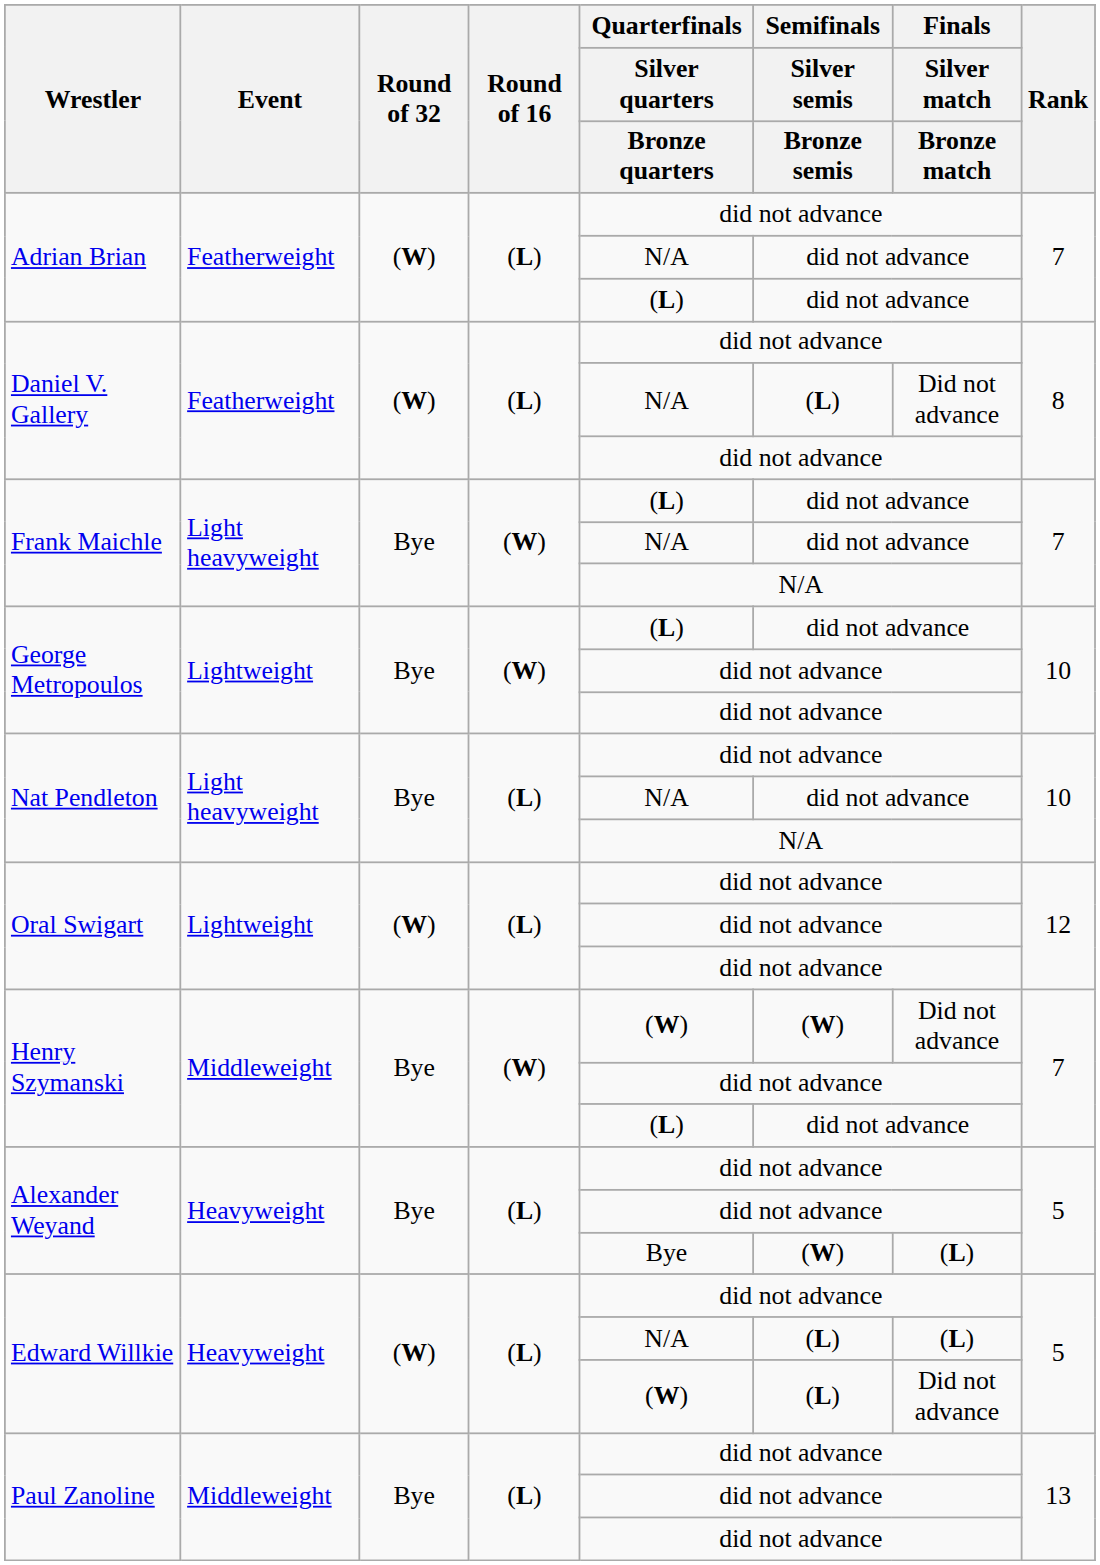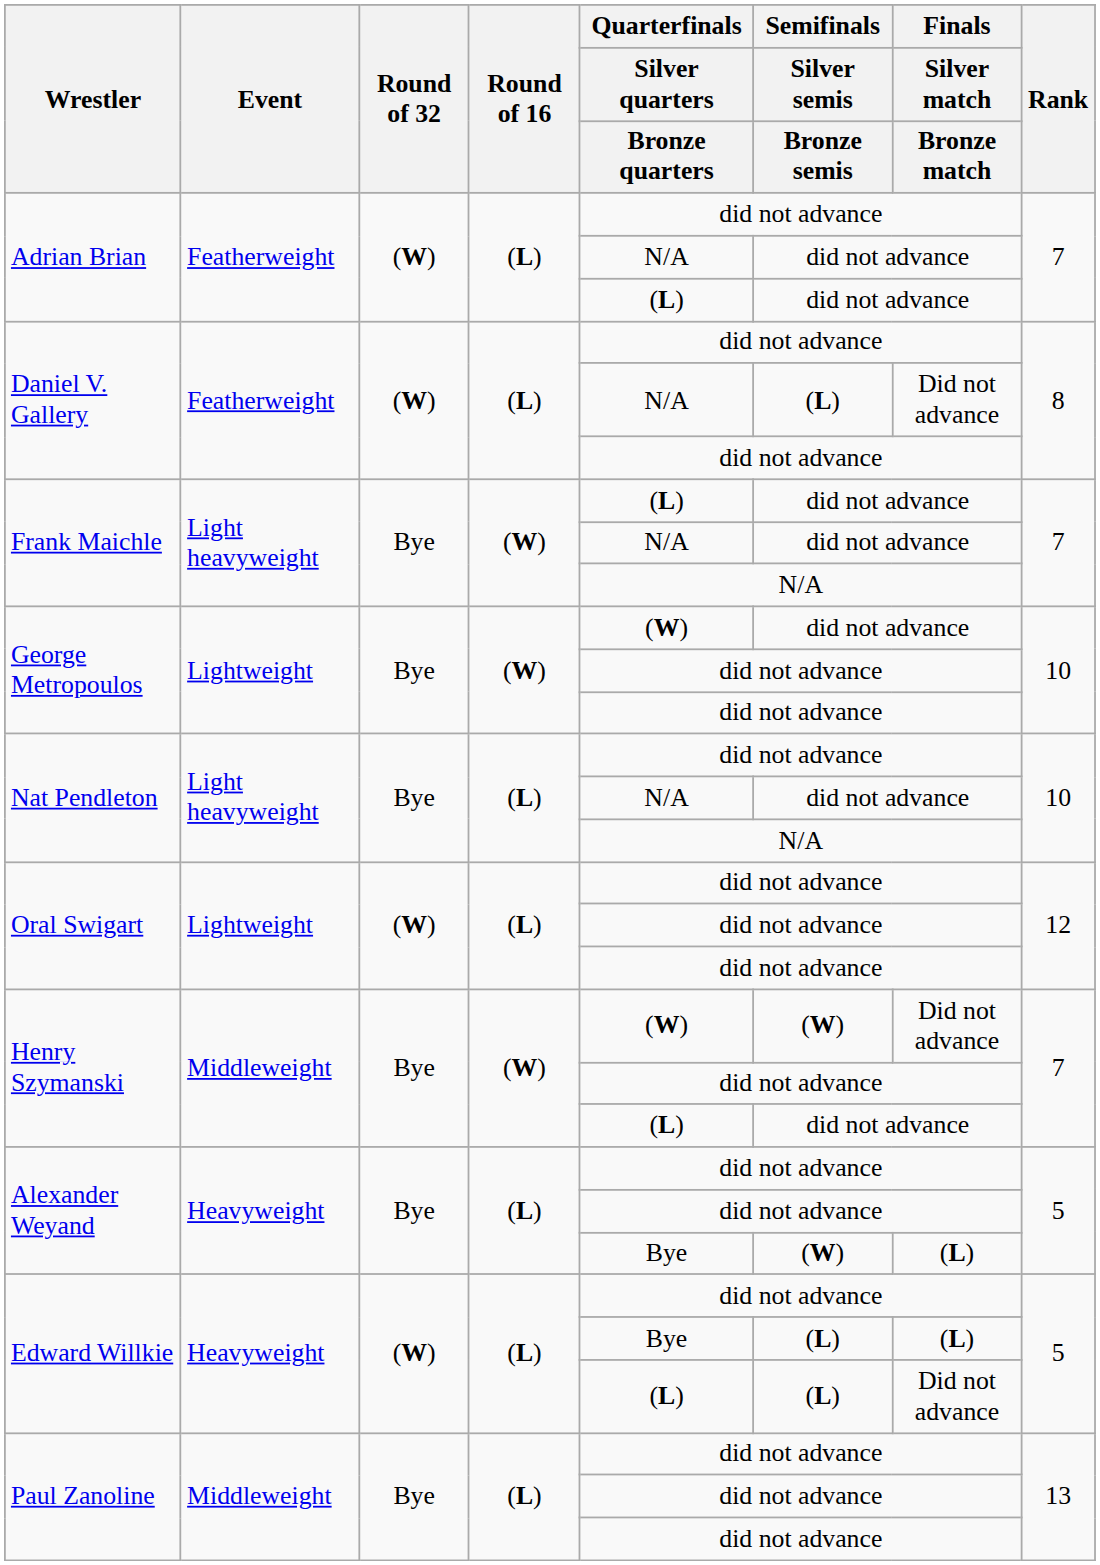row 13 | Quarterfinals / Silver quarters / Bronze quarters: (L) -> (W)
row 29 | Quarterfinals / Silver quarters / Bronze quarters: N/A -> Bye
row 30 | Quarterfinals / Silver quarters / Bronze quarters: (W) -> (L)
